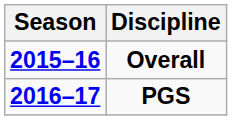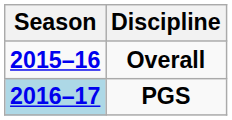PGS | Season: no background -> lightblue background
